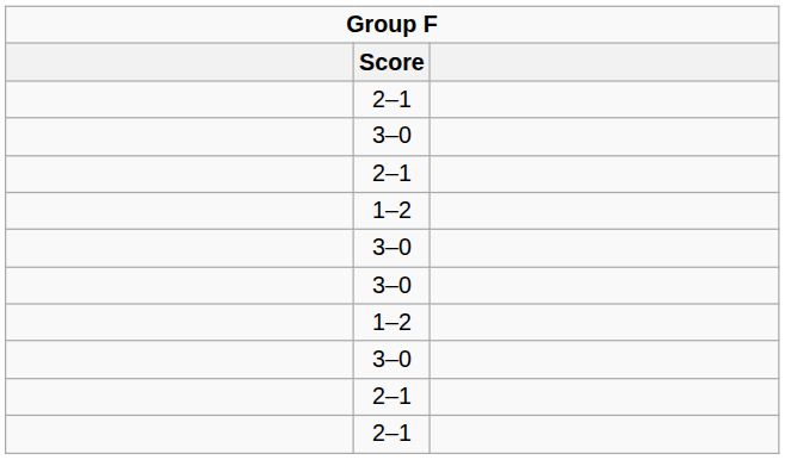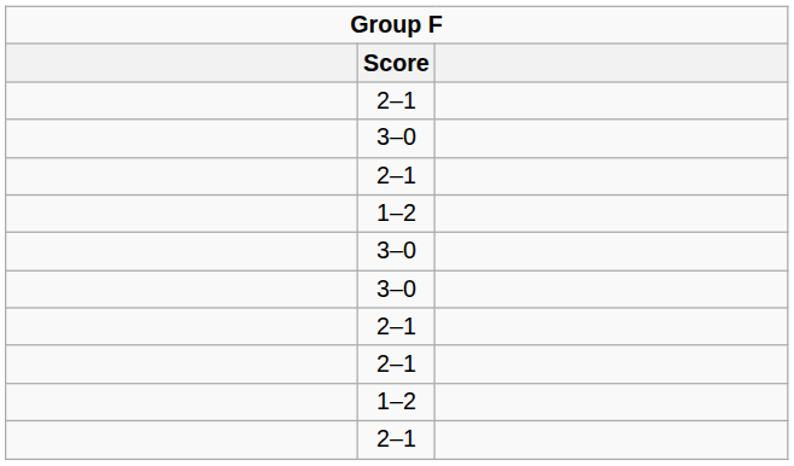row 9 | Score: 1–2 -> 2–1
row 10 | Score: 3–0 -> 2–1
row 11 | Score: 2–1 -> 1–2
